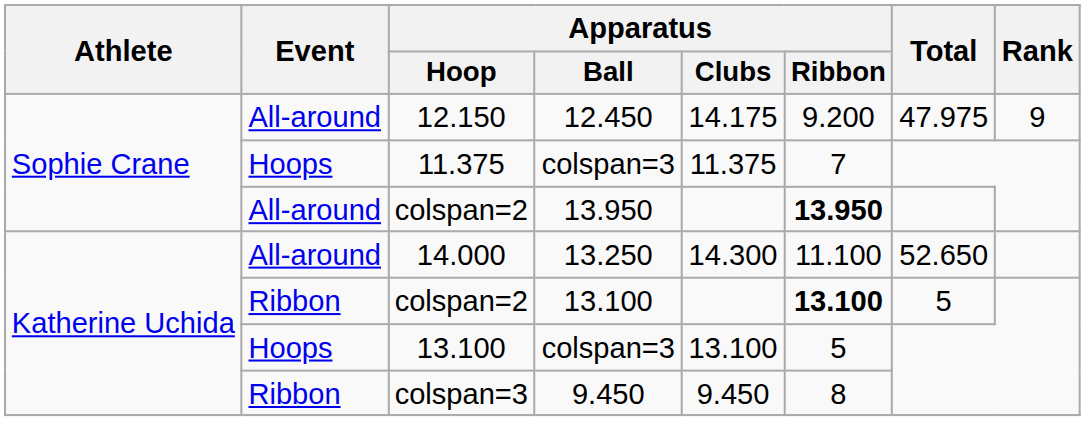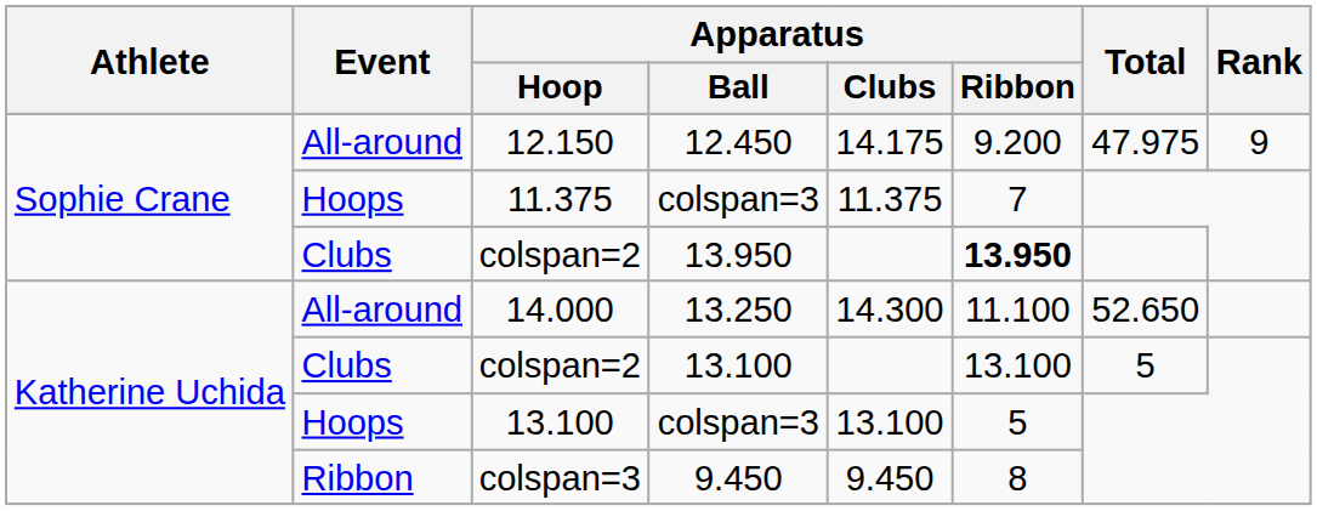colspan=2 / 13.950 | Event: All-around -> Clubs
colspan=2 / 13.100 | Event: Ribbon -> Clubs
colspan=2 / 13.100 | Apparatus / Ribbon: bold -> normal
